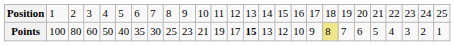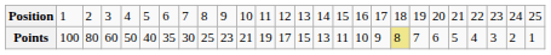Points | column 14: bold -> normal
Points | column 16: 12 -> 11
